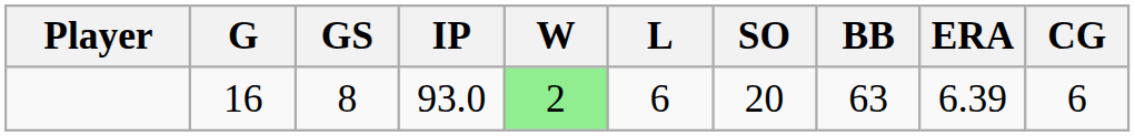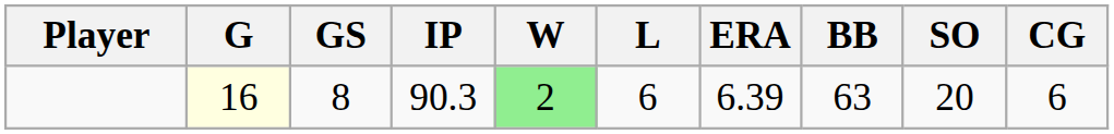columns swapped: ERA <-> SO
row 2 | G: no background -> lightyellow background
row 2 | IP: 93.0 -> 90.3
